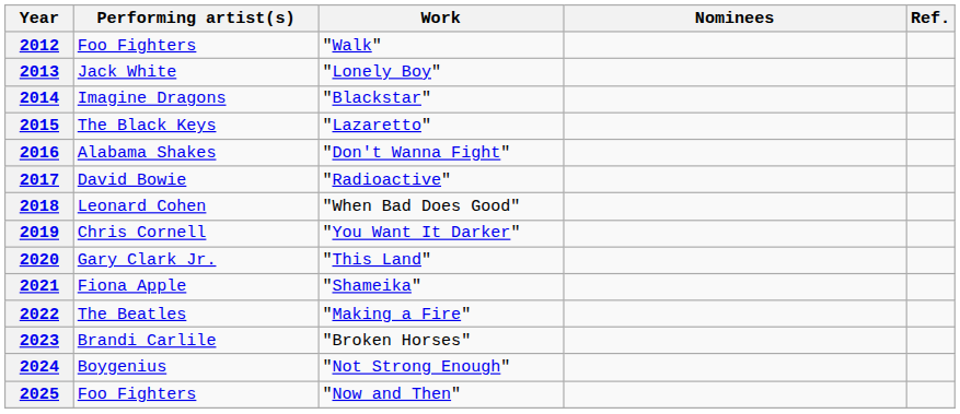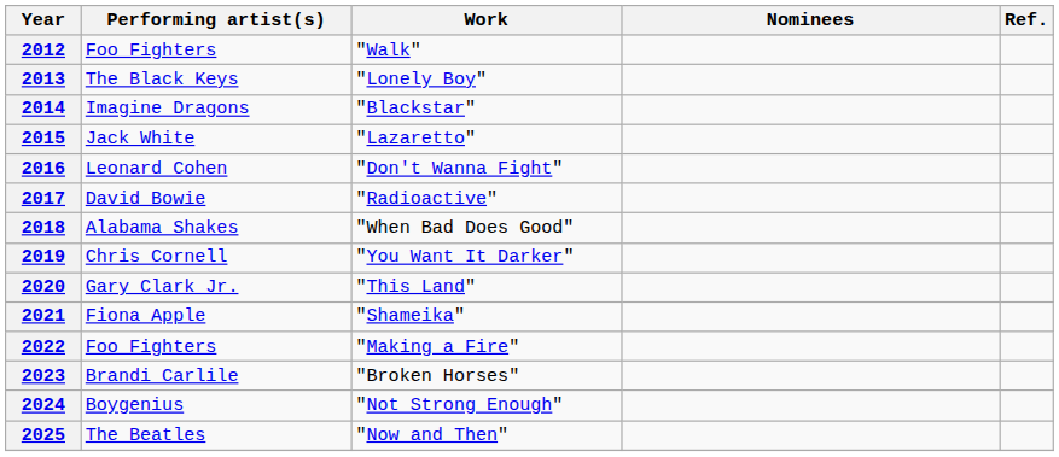2013 | Performing artist(s): Jack White -> The Black Keys
2015 | Performing artist(s): The Black Keys -> Jack White
2016 | Performing artist(s): Alabama Shakes -> Leonard Cohen
2018 | Performing artist(s): Leonard Cohen -> Alabama Shakes
2022 | Performing artist(s): The Beatles -> Foo Fighters
2025 | Performing artist(s): Foo Fighters -> The Beatles
